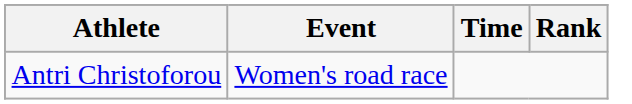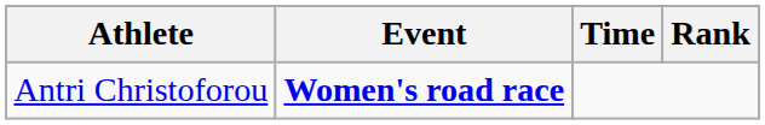Antri Christoforou | Event: normal -> bold
